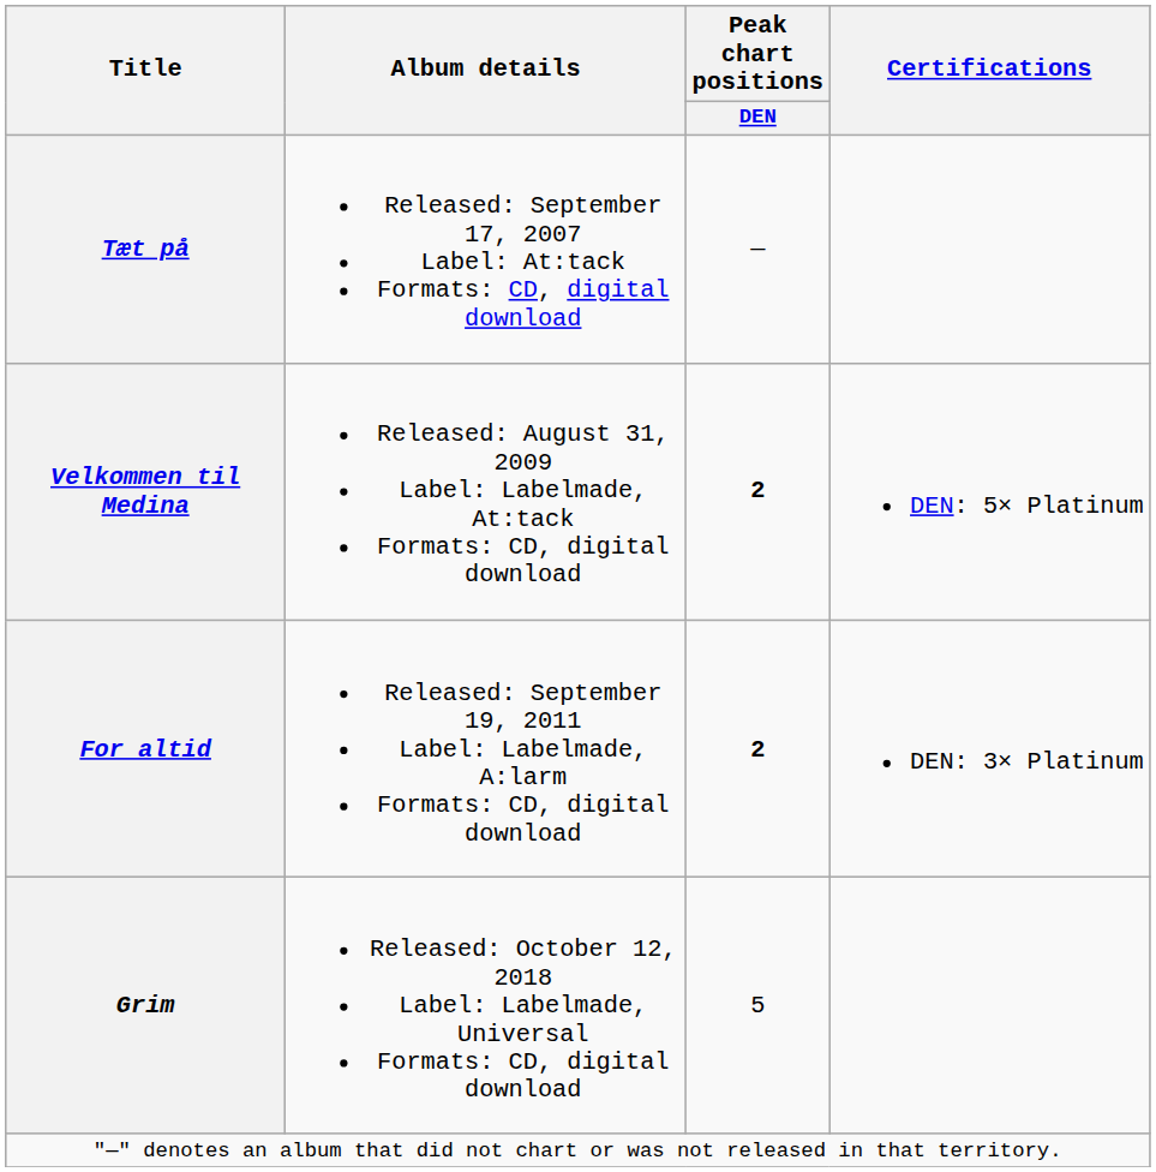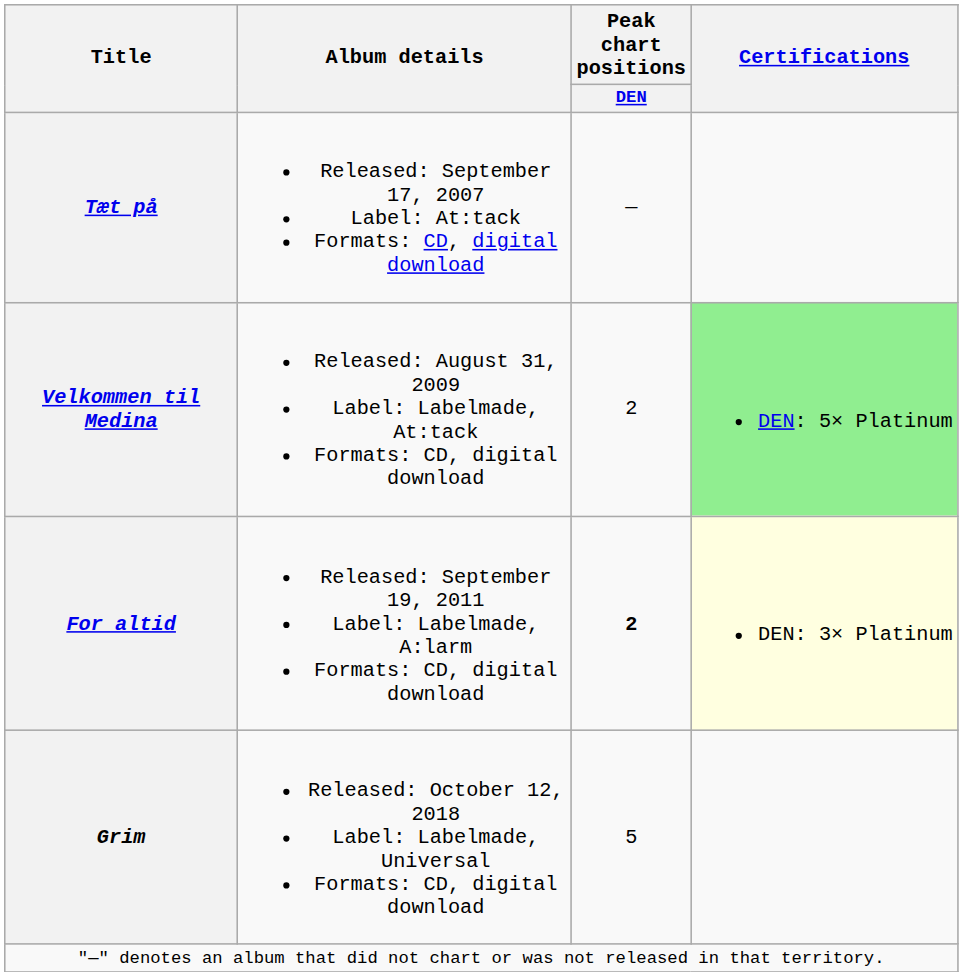Velkommen til Medina | Peak chart positions / DEN: bold -> normal
Velkommen til Medina | Certifications: no background -> lightgreen background
For altid | Certifications: no background -> lightyellow background
